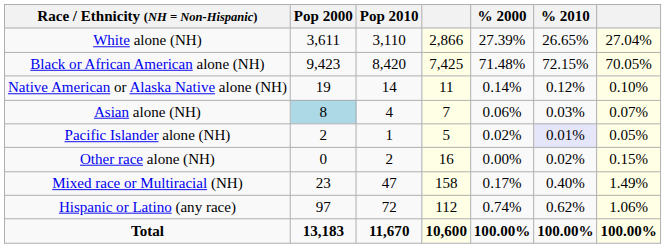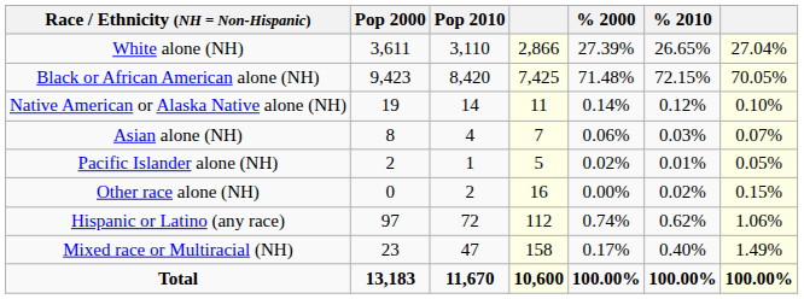Asian alone (NH) | Pop 2000: lightblue background -> no background
Pacific Islander alone (NH) | % 2010: lavender background -> no background
rows swapped: Mixed race or Multiracial (NH) <-> Hispanic or Latino (any race)
